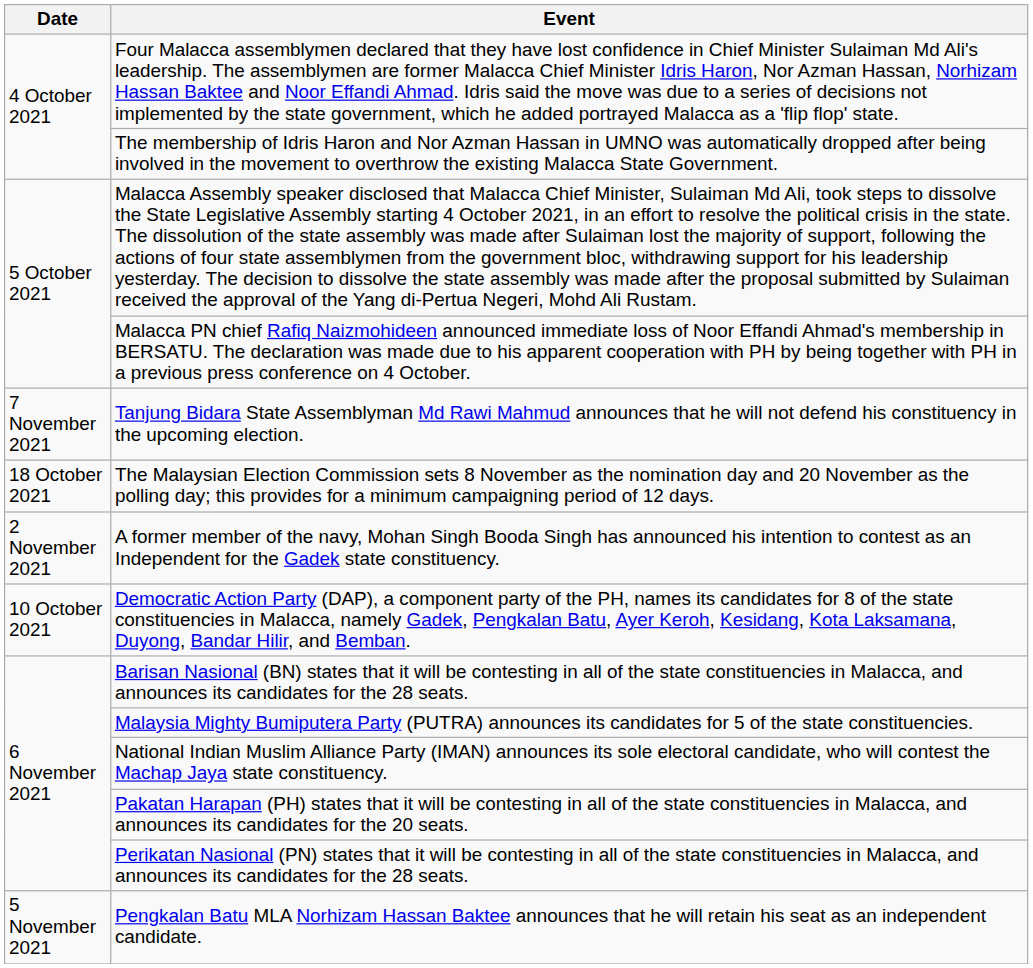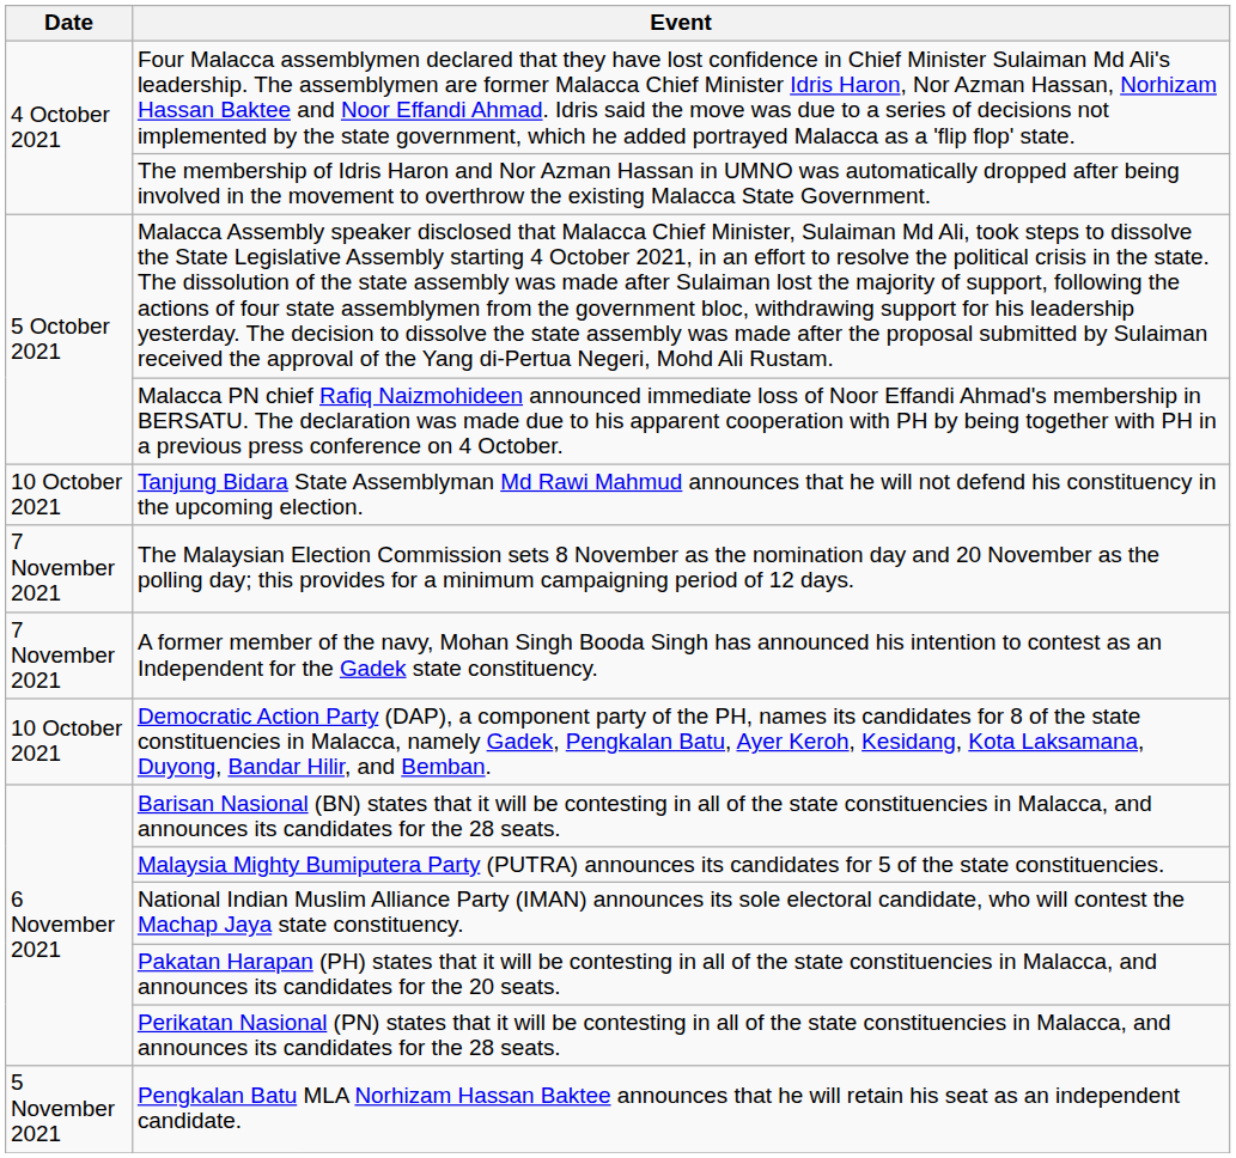row 6 | Date: 7 November 2021 -> 10 October 2021
row 7 | Date: 18 October 2021 -> 7 November 2021
row 8 | Date: 2 November 2021 -> 7 November 2021
